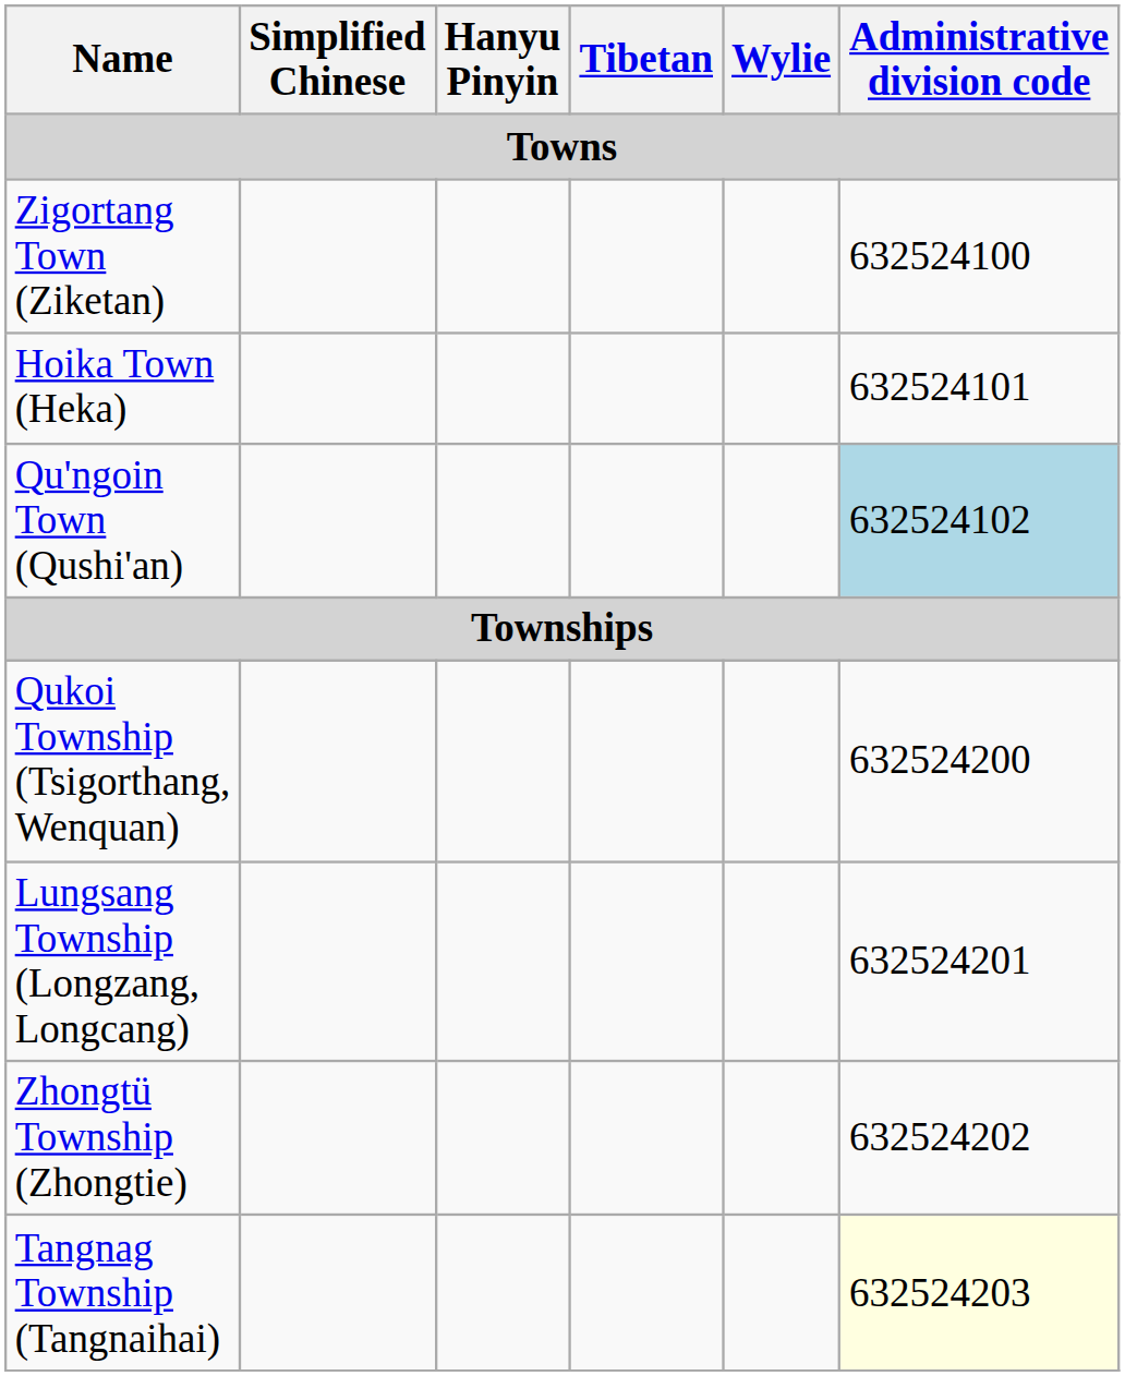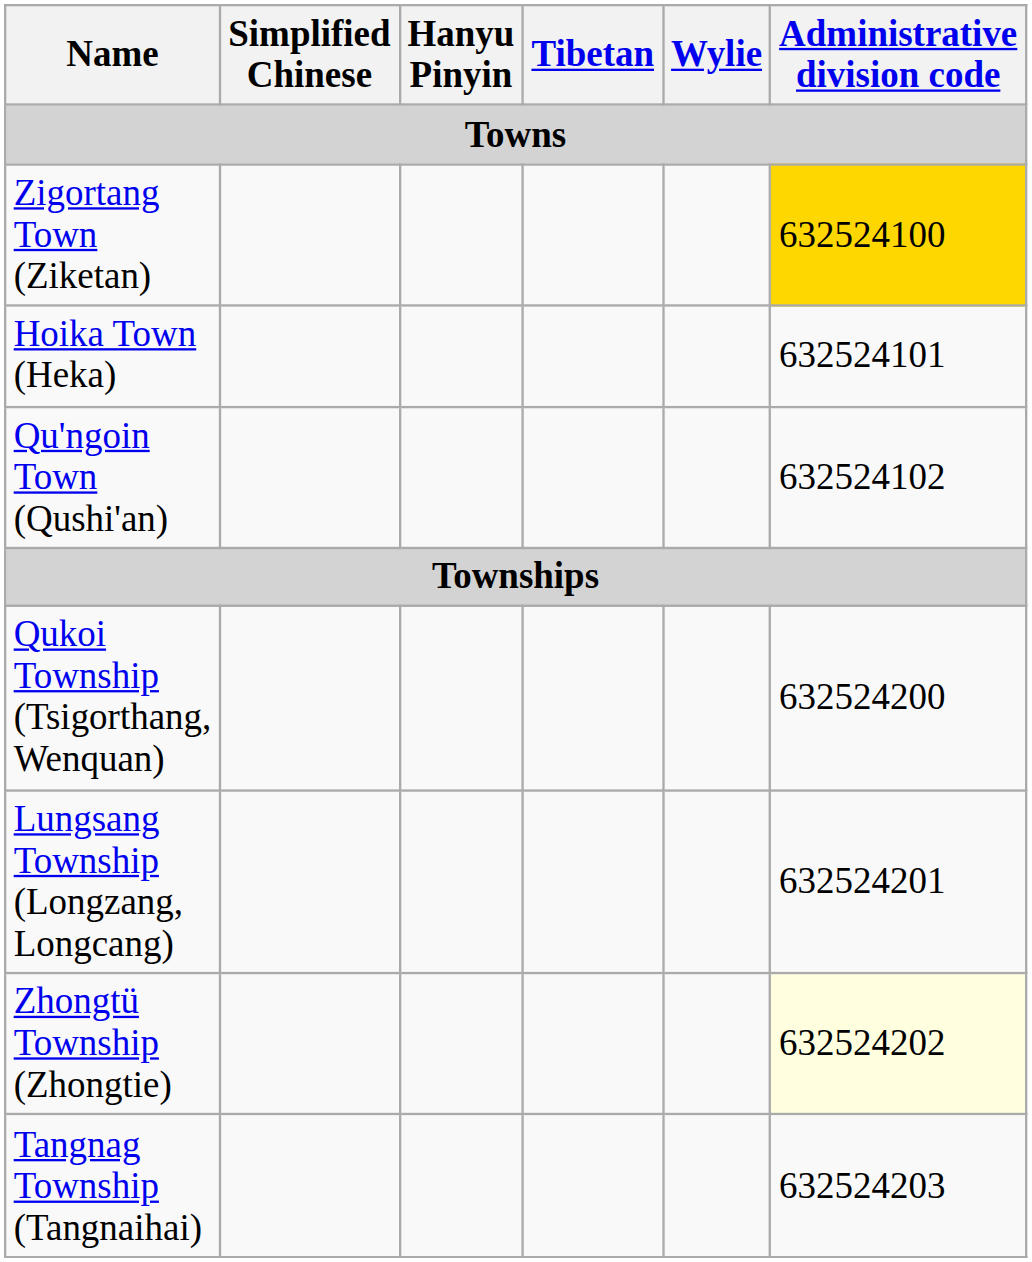Zigortang Town (Ziketan) | Administrative division code: no background -> gold background
Qu'ngoin Town (Qushi'an) | Administrative division code: lightblue background -> no background
Zhongtü Township (Zhongtie) | Administrative division code: no background -> lightyellow background
Tangnag Township (Tangnaihai) | Administrative division code: lightyellow background -> no background
